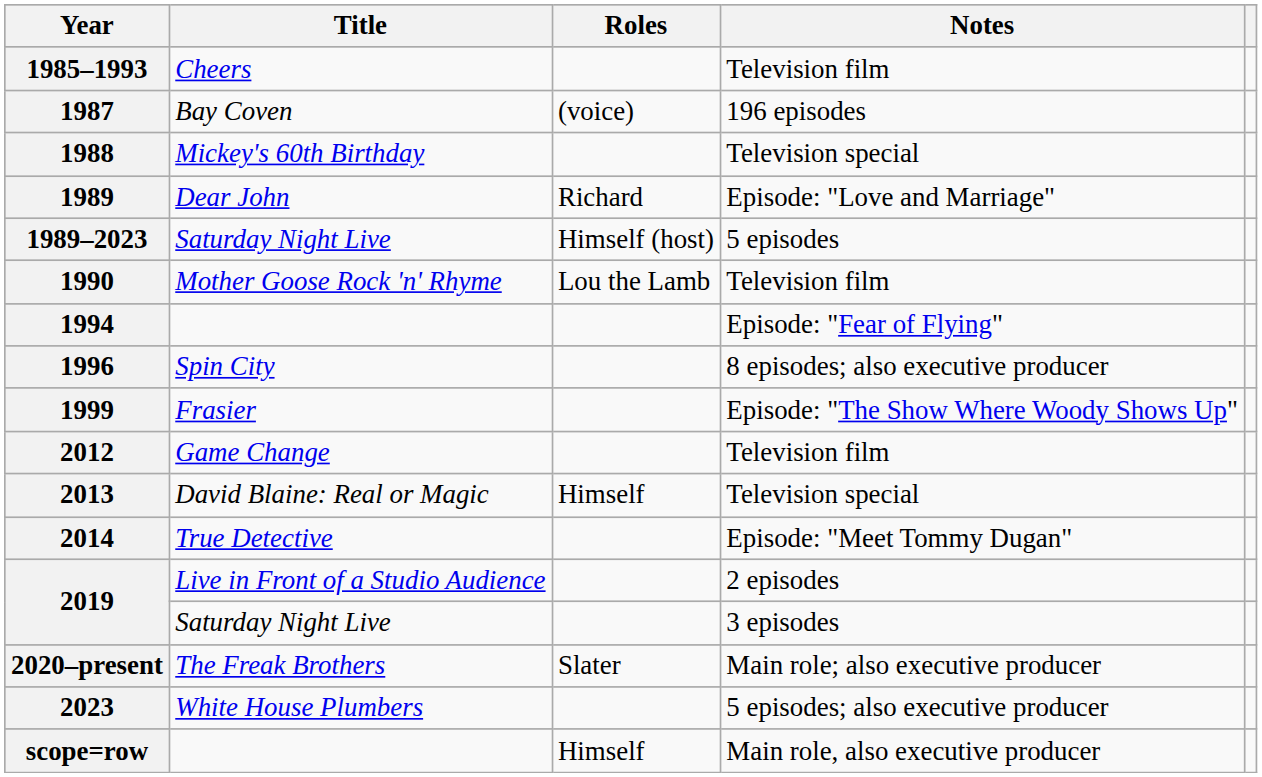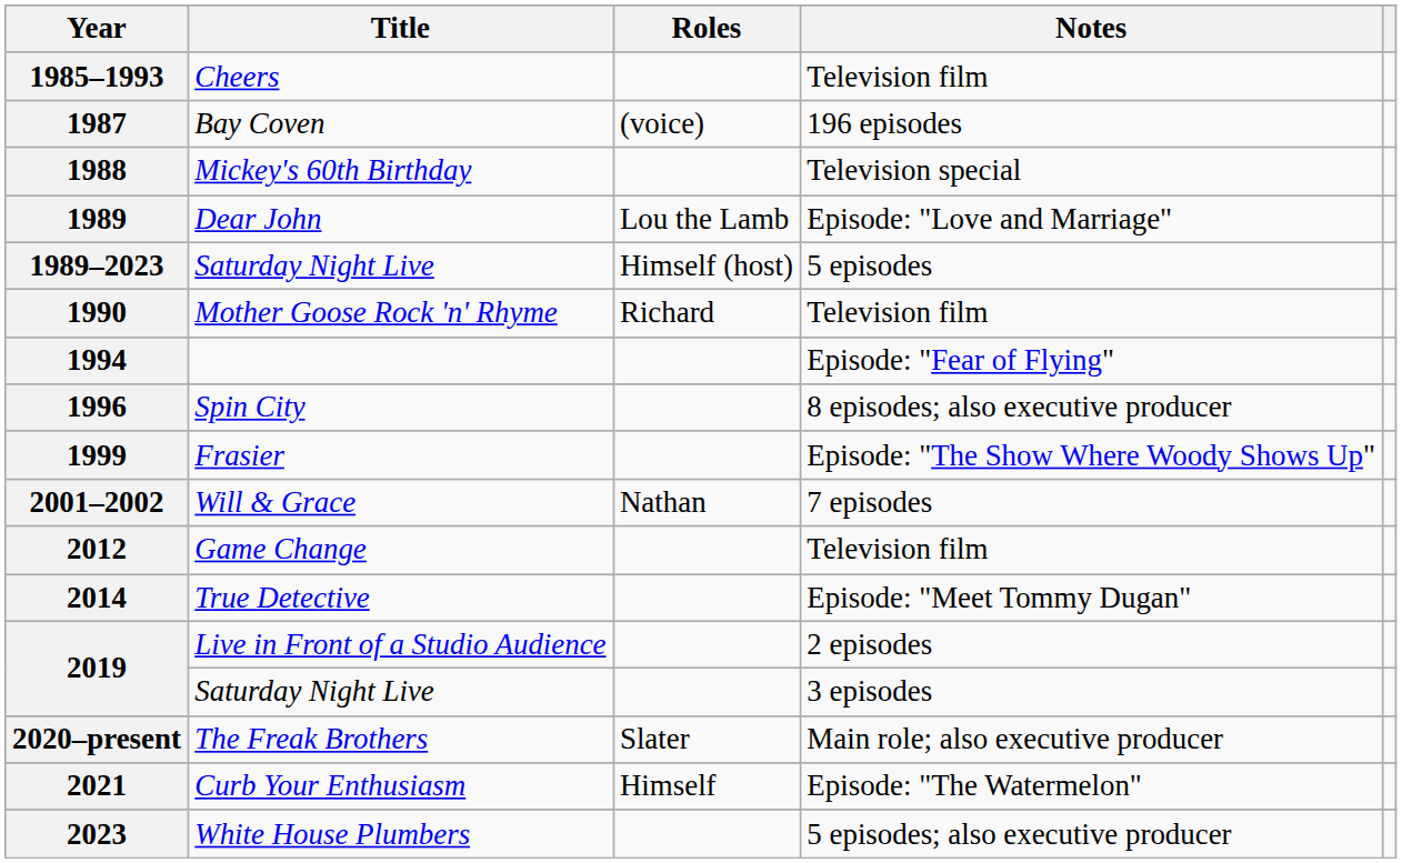1989 | Roles: Richard -> Lou the Lamb
1990 | Roles: Lou the Lamb -> Richard
+ row: 2001–2002 | Will & Grace | Nathan | 7 episodes
- row: 2013 | David Blaine: Real or Magic | Himself | Television special
+ row: 2021 | Curb Your Enthusiasm | Himself | Episode: "The Watermelon"
- row: scope=row | Himself | Main role, also executive producer
